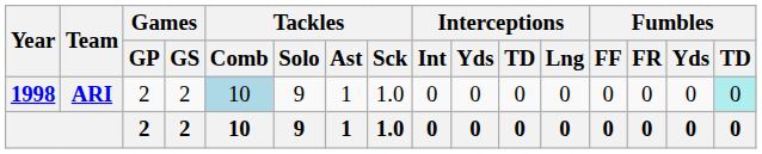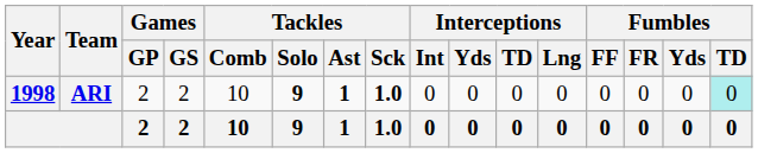ARI | Tackles / Comb: lightblue background -> no background
ARI | Tackles / Solo: normal -> bold
ARI | Tackles / Ast: normal -> bold
ARI | Tackles / Sck: normal -> bold
